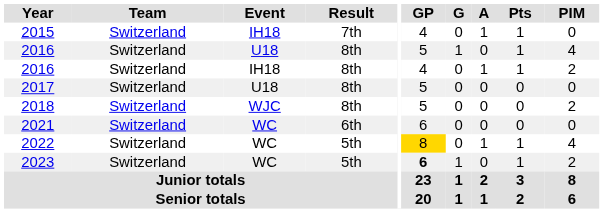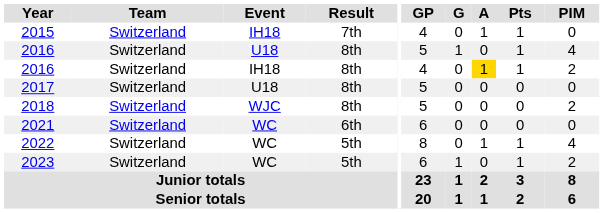2016 / IH18 | A: no background -> gold background
2022 | GP: gold background -> no background
2023 | GP: bold -> normal
